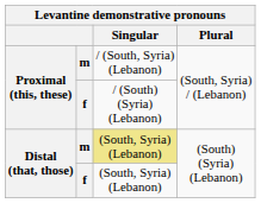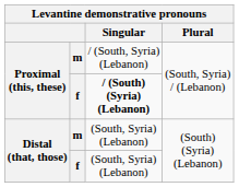/ (South) (Syria) (Lebanon) | Singular: normal -> bold
m / (South, Syria) (Lebanon) | Singular: khaki background -> no background
